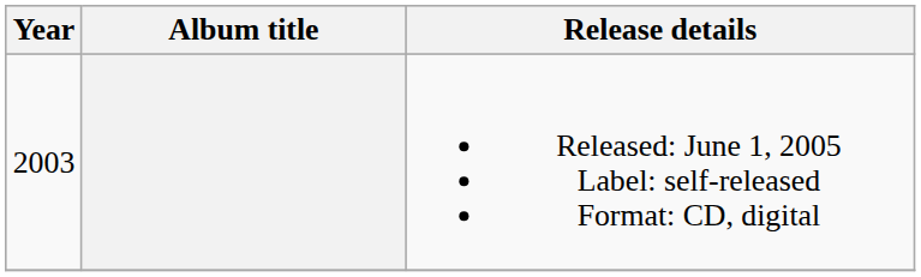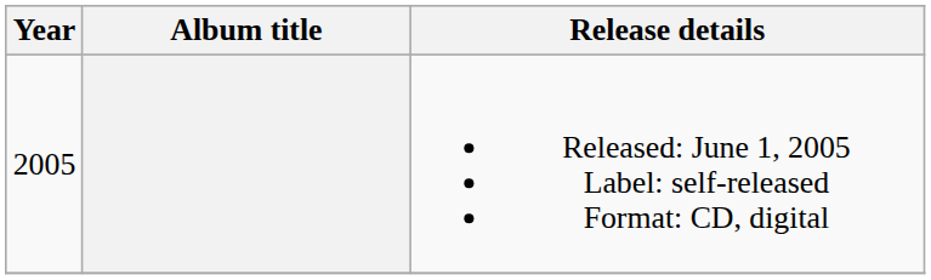row 2 | Year: 2003 -> 2005
